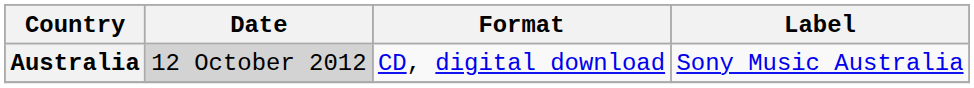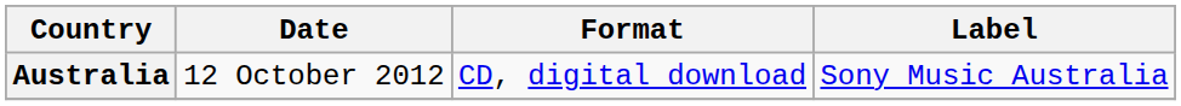Australia | Date: lightgrey background -> no background
